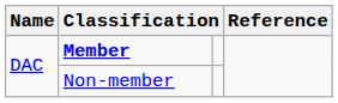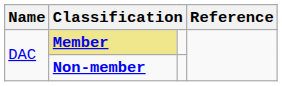Member | column 2: no background -> khaki background
Non-member | column 2: normal -> bold
